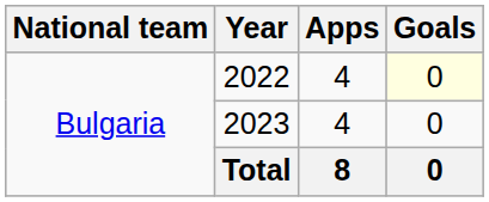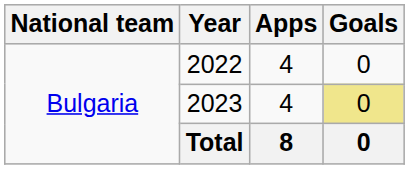2022 | Goals: lightyellow background -> no background
2023 | Goals: no background -> khaki background
